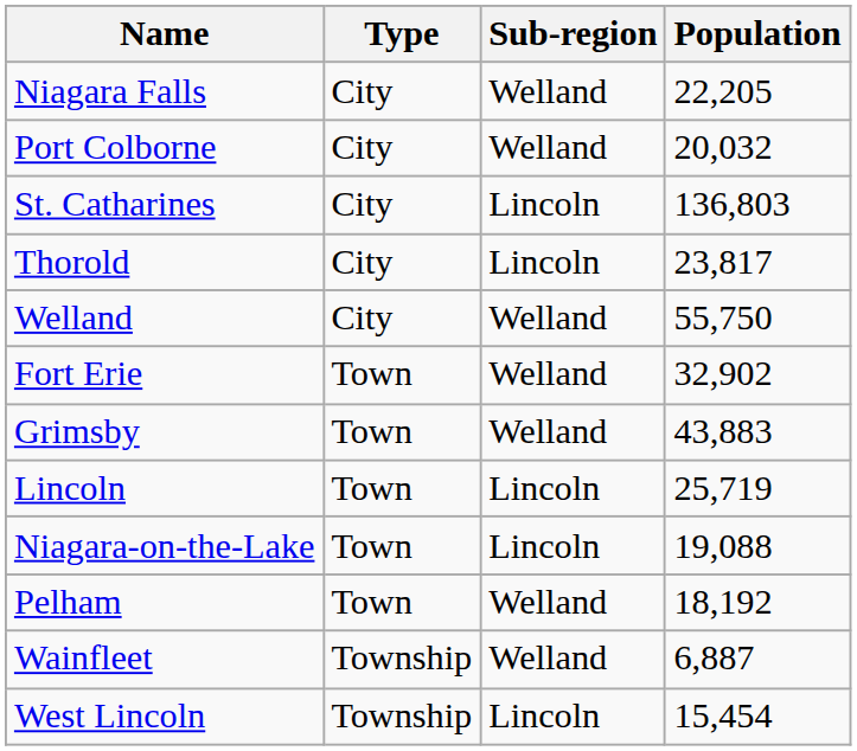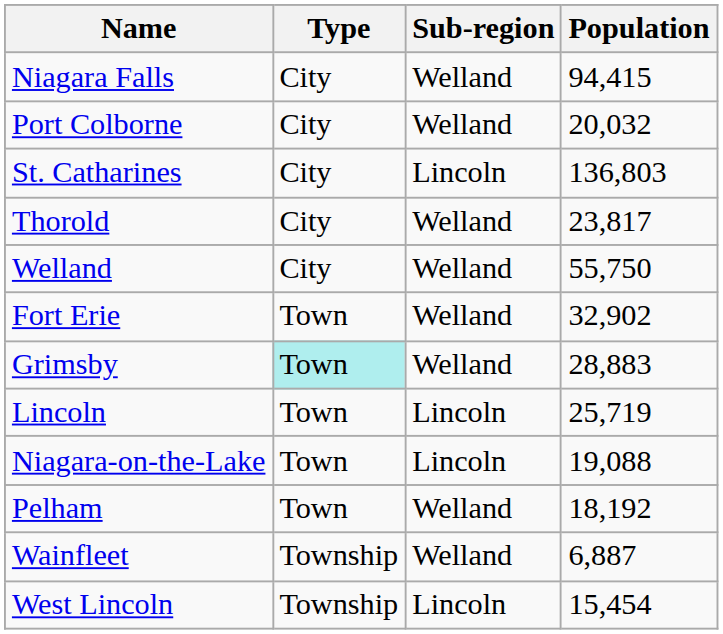Niagara Falls | Population: 22,205 -> 94,415
Thorold | Sub-region: Lincoln -> Welland
Grimsby | Type: no background -> paleturquoise background
Grimsby | Population: 43,883 -> 28,883
